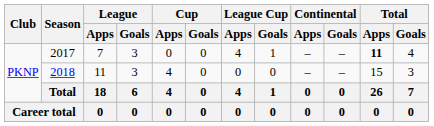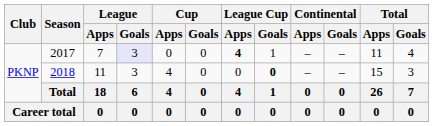2017 | League / Goals: no background -> lavender background
2017 | League Cup / Apps: normal -> bold
2017 | Total / Apps: bold -> normal
2018 | League Cup / Goals: normal -> bold
